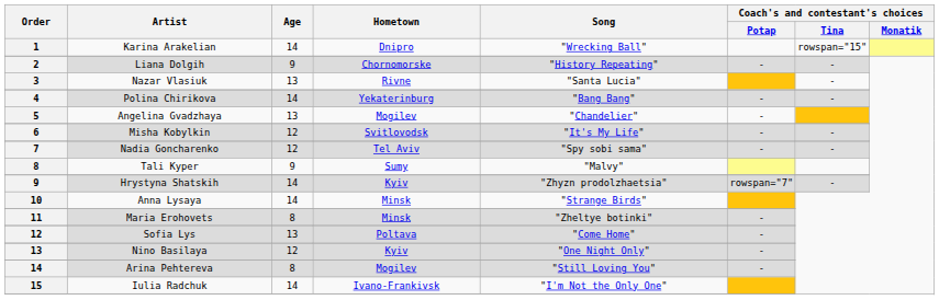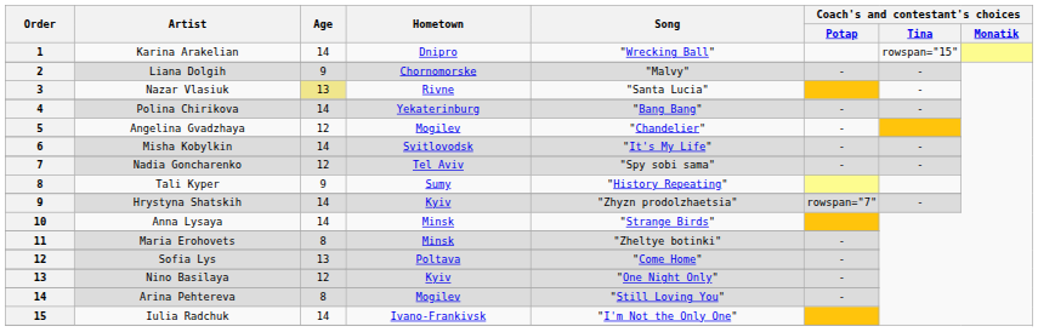Liana Dolgih | Song: "History Repeating" -> "Malvy"
Nazar Vlasiuk | Age: no background -> khaki background
Angelina Gvadzhaya | Age: 13 -> 12
Misha Kobylkin | Age: 12 -> 14
Tali Kyper | Song: "Malvy" -> "History Repeating"
